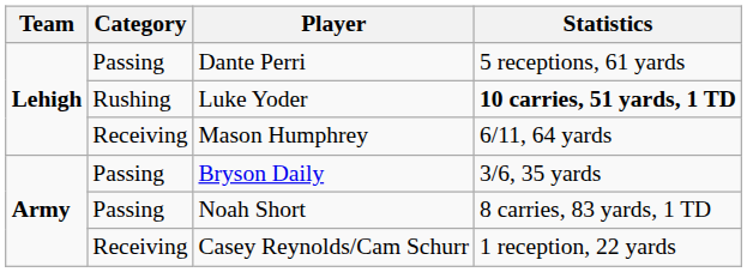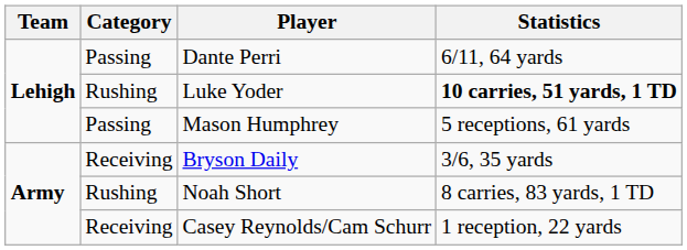Dante Perri | Statistics: 5 receptions, 61 yards -> 6/11, 64 yards
Mason Humphrey | Category: Receiving -> Passing
Mason Humphrey | Statistics: 6/11, 64 yards -> 5 receptions, 61 yards
Bryson Daily | Category: Passing -> Receiving
Noah Short | Category: Passing -> Rushing
